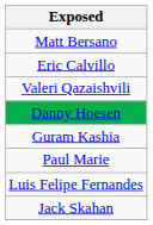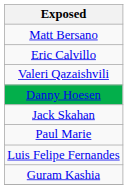row 6 | column 1: Guram Kashia -> Jack Skahan
row 9 | column 1: Jack Skahan -> Guram Kashia
